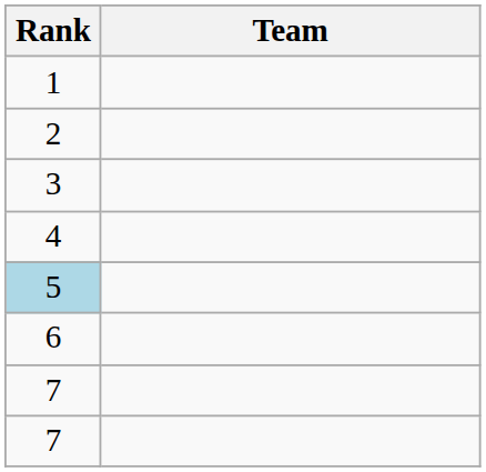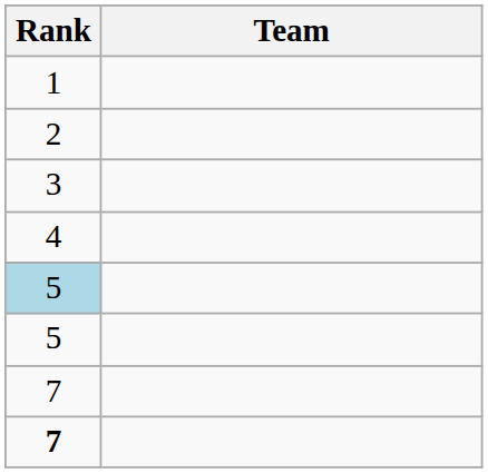row 7 | Rank: 6 -> 5
row 9 | Rank: normal -> bold
